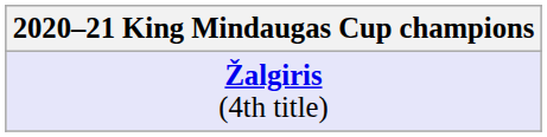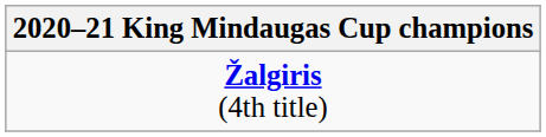row 2 | column 1: lavender background -> no background
